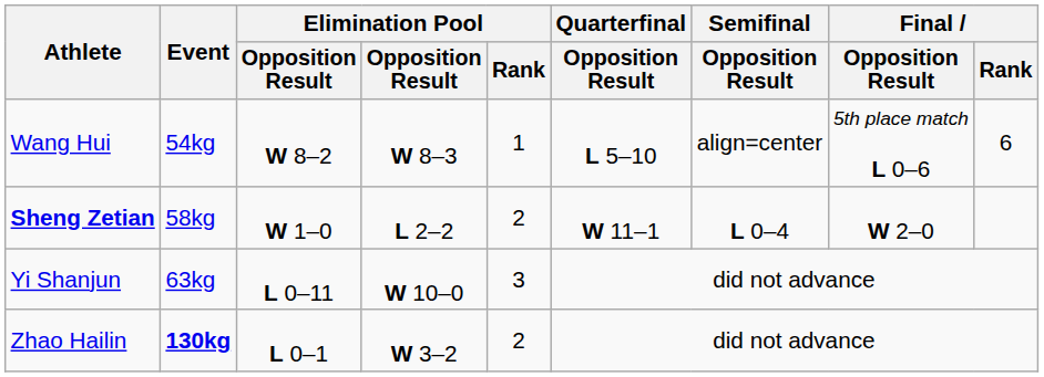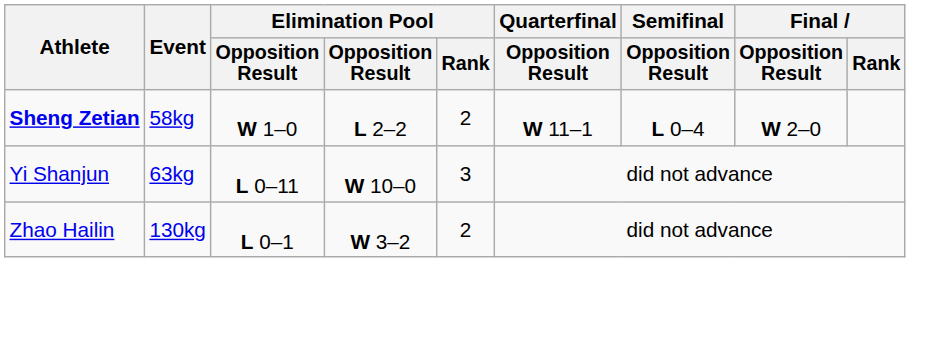- row: Wang Hui | 54kg | W 8–2 | W 8–3 | 1 | L 5–10 | align=center | 5th place match L 0–6 | 6
Zhao Hailin | Event: bold -> normal
